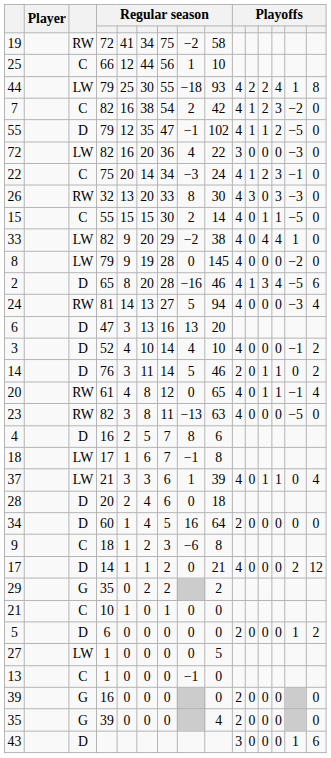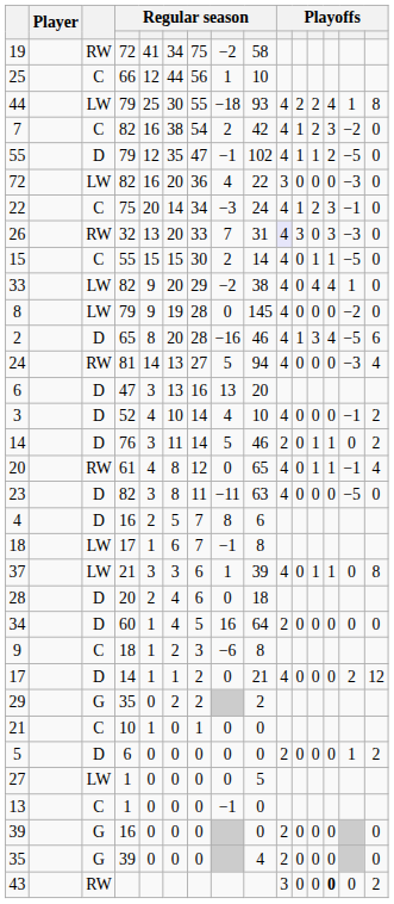26 | column 8: 8 -> 7
26 | column 9: 30 -> 31
26 | column 10: no background -> lavender background
23 | column 3: RW -> D
23 | column 8: −13 -> −11
37 | column 15: 4 -> 8
43 | column 3: D -> RW
43 | column 13: normal -> bold
43 | column 14: 1 -> 0
43 | column 15: 6 -> 2
